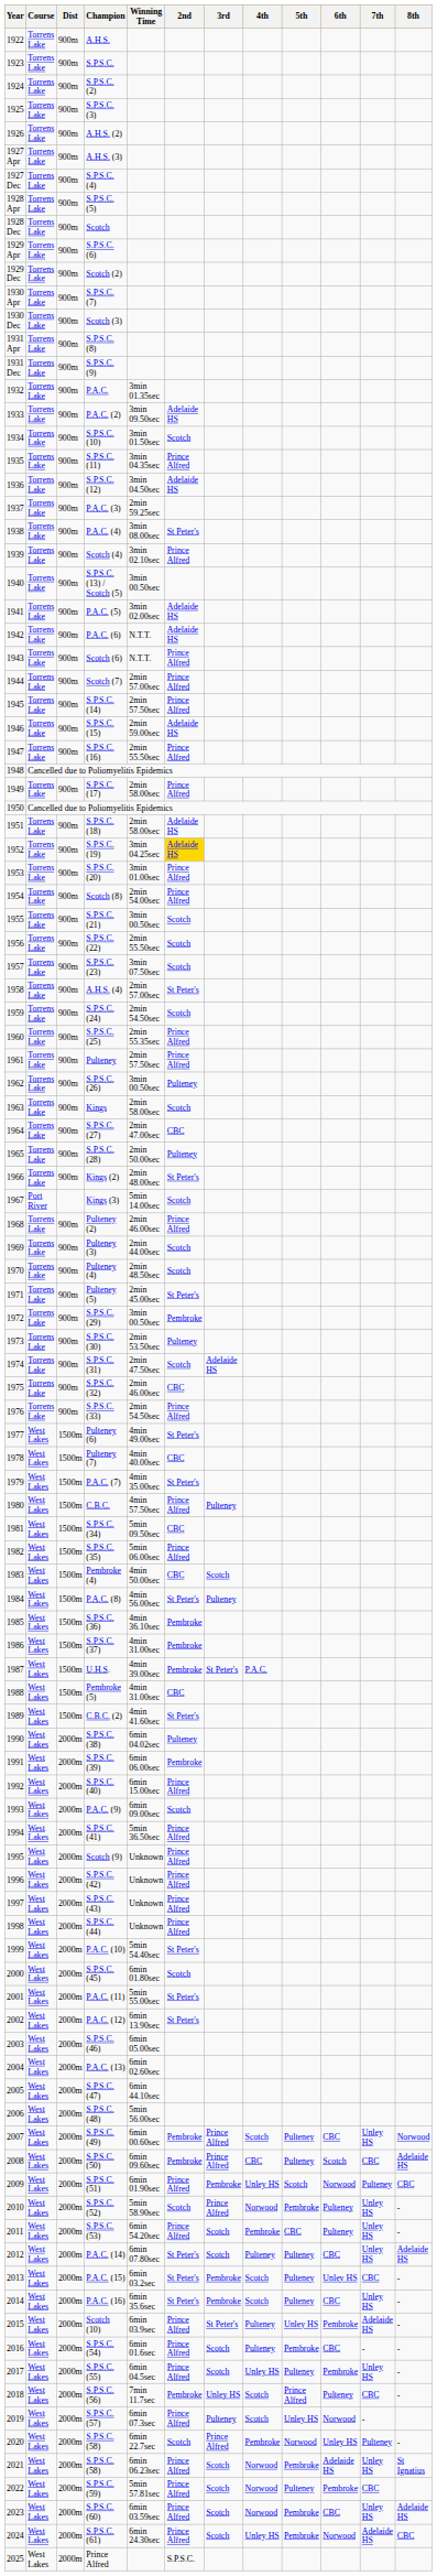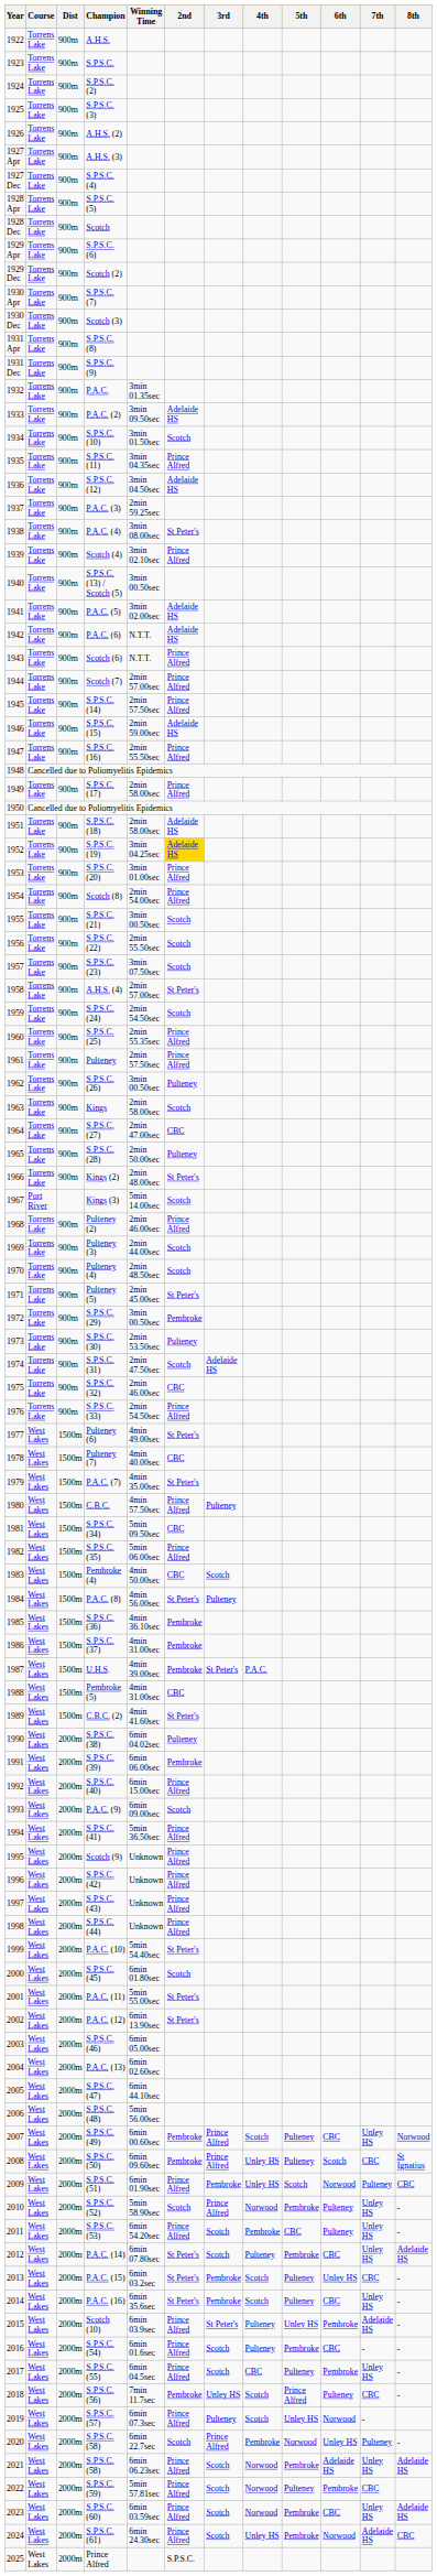S.P.S.C. (50) | 4th: CBC -> Unley HS
S.P.S.C. (50) | 8th: Adelaide HS -> St Ignatius
P.A.C. (14) | 5th: Pulteney -> Pembroke
S.P.S.C. (55) | 4th: Unley HS -> CBC
2021 / S.P.S.C. (58) | 8th: St Ignatius -> Adelaide HS
